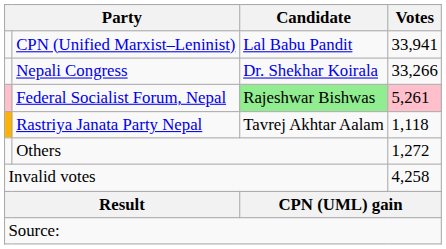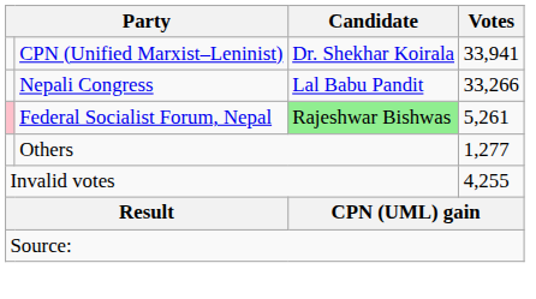CPN (Unified Marxist–Leninist) | Candidate: Lal Babu Pandit -> Dr. Shekhar Koirala
Nepali Congress | Candidate: Dr. Shekhar Koirala -> Lal Babu Pandit
Federal Socialist Forum, Nepal | Votes: pink background -> no background
- row: Rastriya Janata Party Nepal | Tavrej Akhtar Aalam | 1,118
Others | Votes: 1,272 -> 1,277
Invalid votes | Votes: 4,258 -> 4,255
